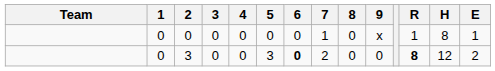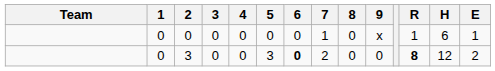row 2 | H: 8 -> 6
